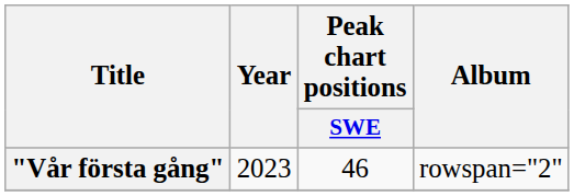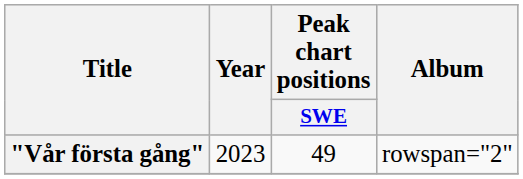"Vår första gång" | Peak chart positions / SWE: 46 -> 49
